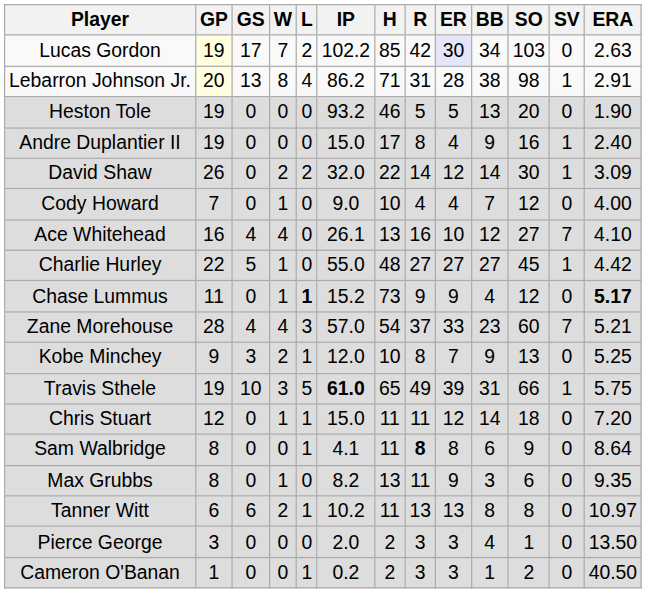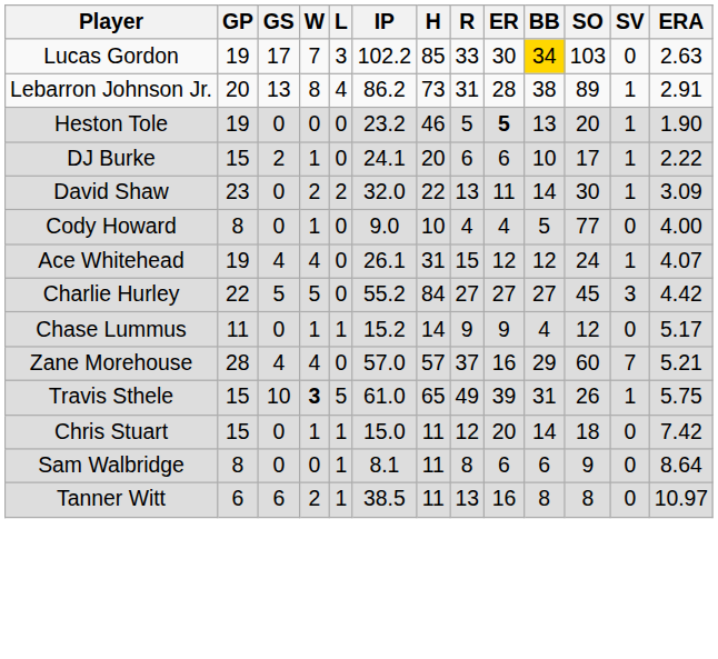Lucas Gordon | GP: lightyellow background -> no background
Lucas Gordon | L: 2 -> 3
Lucas Gordon | R: 42 -> 33
Lucas Gordon | ER: lavender background -> no background
Lucas Gordon | BB: no background -> gold background
Lebarron Johnson Jr. | GP: lightyellow background -> no background
Lebarron Johnson Jr. | H: 71 -> 73
Lebarron Johnson Jr. | SO: 98 -> 89
Heston Tole | IP: 93.2 -> 23.2
Heston Tole | ER: normal -> bold
Heston Tole | SV: 0 -> 1
+ row: DJ Burke | 15 | 2 | 1 | 0 | 24.1 | 20 | 6 | 6 | 10 | 17 | 1 | 2.22
- row: Andre Duplantier II | 19 | 0 | 0 | 0 | 15.0 | 17 | 8 | 4 | 9 | 16 | 1 | 2.40
David Shaw | GP: 26 -> 23
David Shaw | R: 14 -> 13
David Shaw | ER: 12 -> 11
Cody Howard | GP: 7 -> 8
Cody Howard | BB: 7 -> 5
Cody Howard | SO: 12 -> 77
Ace Whitehead | GP: 16 -> 19
Ace Whitehead | H: 13 -> 31
Ace Whitehead | R: 16 -> 15
Ace Whitehead | ER: 10 -> 12
Ace Whitehead | SO: 27 -> 24
Ace Whitehead | SV: 7 -> 1
Ace Whitehead | ERA: 4.10 -> 4.07
Charlie Hurley | W: 1 -> 5
Charlie Hurley | IP: 55.0 -> 55.2
Charlie Hurley | H: 48 -> 84
Charlie Hurley | SV: 1 -> 3
Chase Lummus | L: bold -> normal
Chase Lummus | H: 73 -> 14
Chase Lummus | ERA: bold -> normal
Zane Morehouse | L: 3 -> 0
Zane Morehouse | H: 54 -> 57
Zane Morehouse | ER: 33 -> 16
Zane Morehouse | BB: 23 -> 29
- row: Kobe Minchey | 9 | 3 | 2 | 1 | 12.0 | 10 | 8 | 7 | 9 | 13 | 0 | 5.25
Travis Sthele | GP: 19 -> 15
Travis Sthele | W: normal -> bold
Travis Sthele | IP: bold -> normal
Travis Sthele | SO: 66 -> 26
Chris Stuart | GP: 12 -> 15
Chris Stuart | R: 11 -> 12
Chris Stuart | ER: 12 -> 20
Chris Stuart | ERA: 7.20 -> 7.42
Sam Walbridge | IP: 4.1 -> 8.1
Sam Walbridge | R: bold -> normal
Sam Walbridge | ER: 8 -> 6
- row: Max Grubbs | 8 | 0 | 1 | 0 | 8.2 | 13 | 11 | 9 | 3 | 6 | 0 | 9.35
Tanner Witt | IP: 10.2 -> 38.5
Tanner Witt | ER: 13 -> 16
- row: Pierce George | 3 | 0 | 0 | 0 | 2.0 | 2 | 3 | 3 | 4 | 1 | 0 | 13.50
- row: Cameron O'Banan | 1 | 0 | 0 | 1 | 0.2 | 2 | 3 | 3 | 1 | 2 | 0 | 40.50
